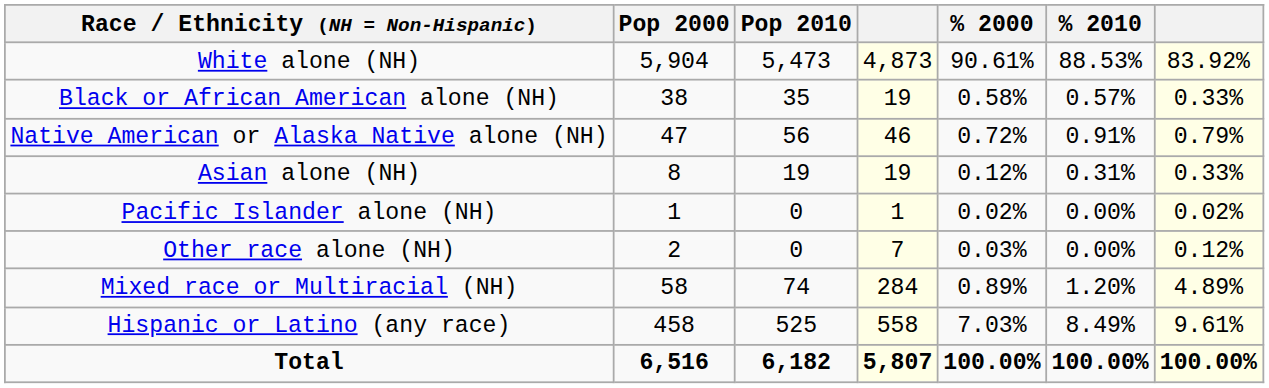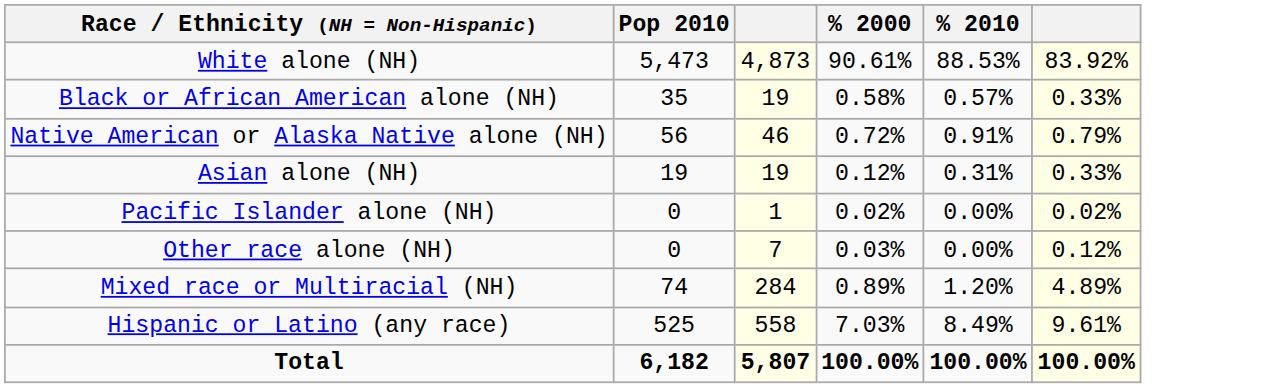- column: Pop 2000 | 5,904 | 38 | 47 | 8 | 1 | 2 | 58 | 458 | 6,516
